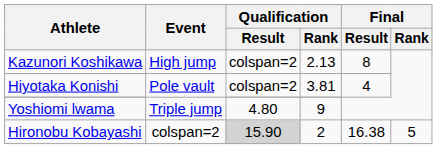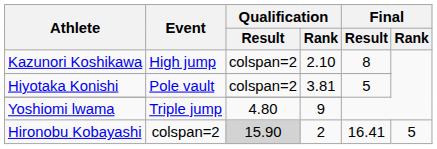Kazunori Koshikawa | Qualification / Rank: 2.13 -> 2.10
Hiyotaka Konishi | Final / Result: 4 -> 5
Hironobu Kobayashi | Final / Result: 16.38 -> 16.41
